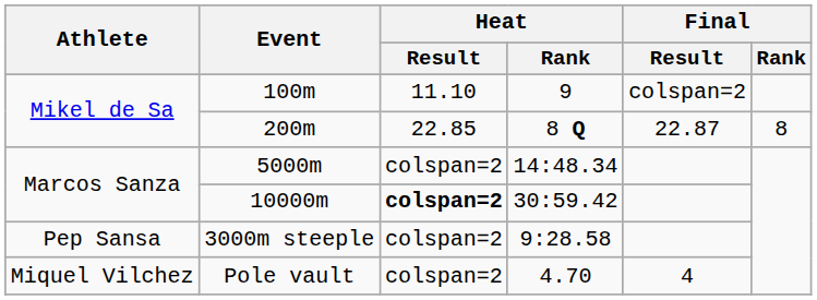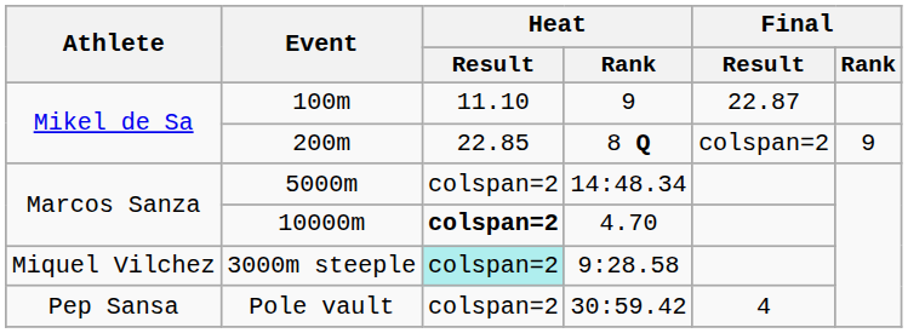100m | Final / Result: colspan=2 -> 22.87
200m | Final / Result: 22.87 -> colspan=2
200m | Final / Rank: 8 -> 9
10000m | Heat / Rank: 30:59.42 -> 4.70
3000m steeple | Athlete: Pep Sansa -> Miquel Vilchez
3000m steeple | Heat / Result: no background -> paleturquoise background
Pole vault | Athlete: Miquel Vilchez -> Pep Sansa
Pole vault | Heat / Rank: 4.70 -> 30:59.42
